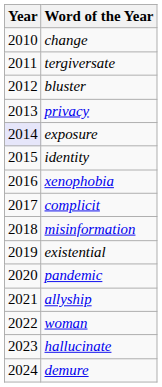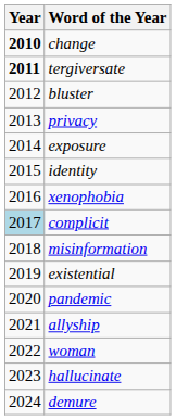change | Year: normal -> bold
tergiversate | Year: normal -> bold
exposure | Year: lavender background -> no background
complicit | Year: no background -> lightblue background
